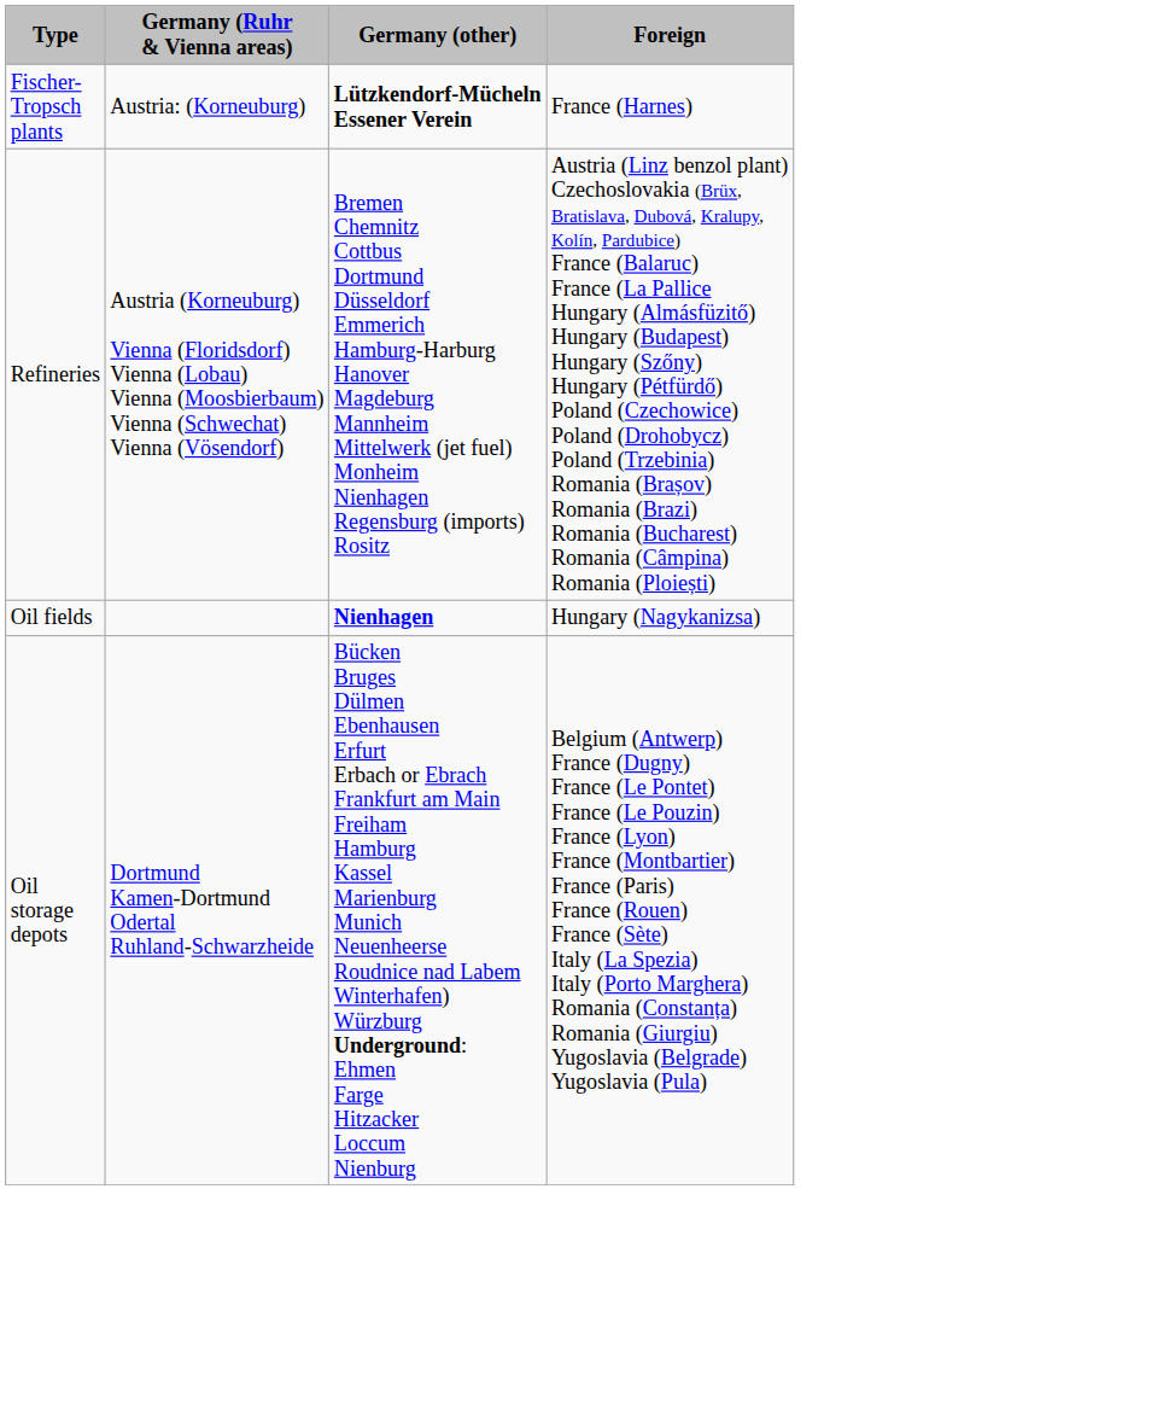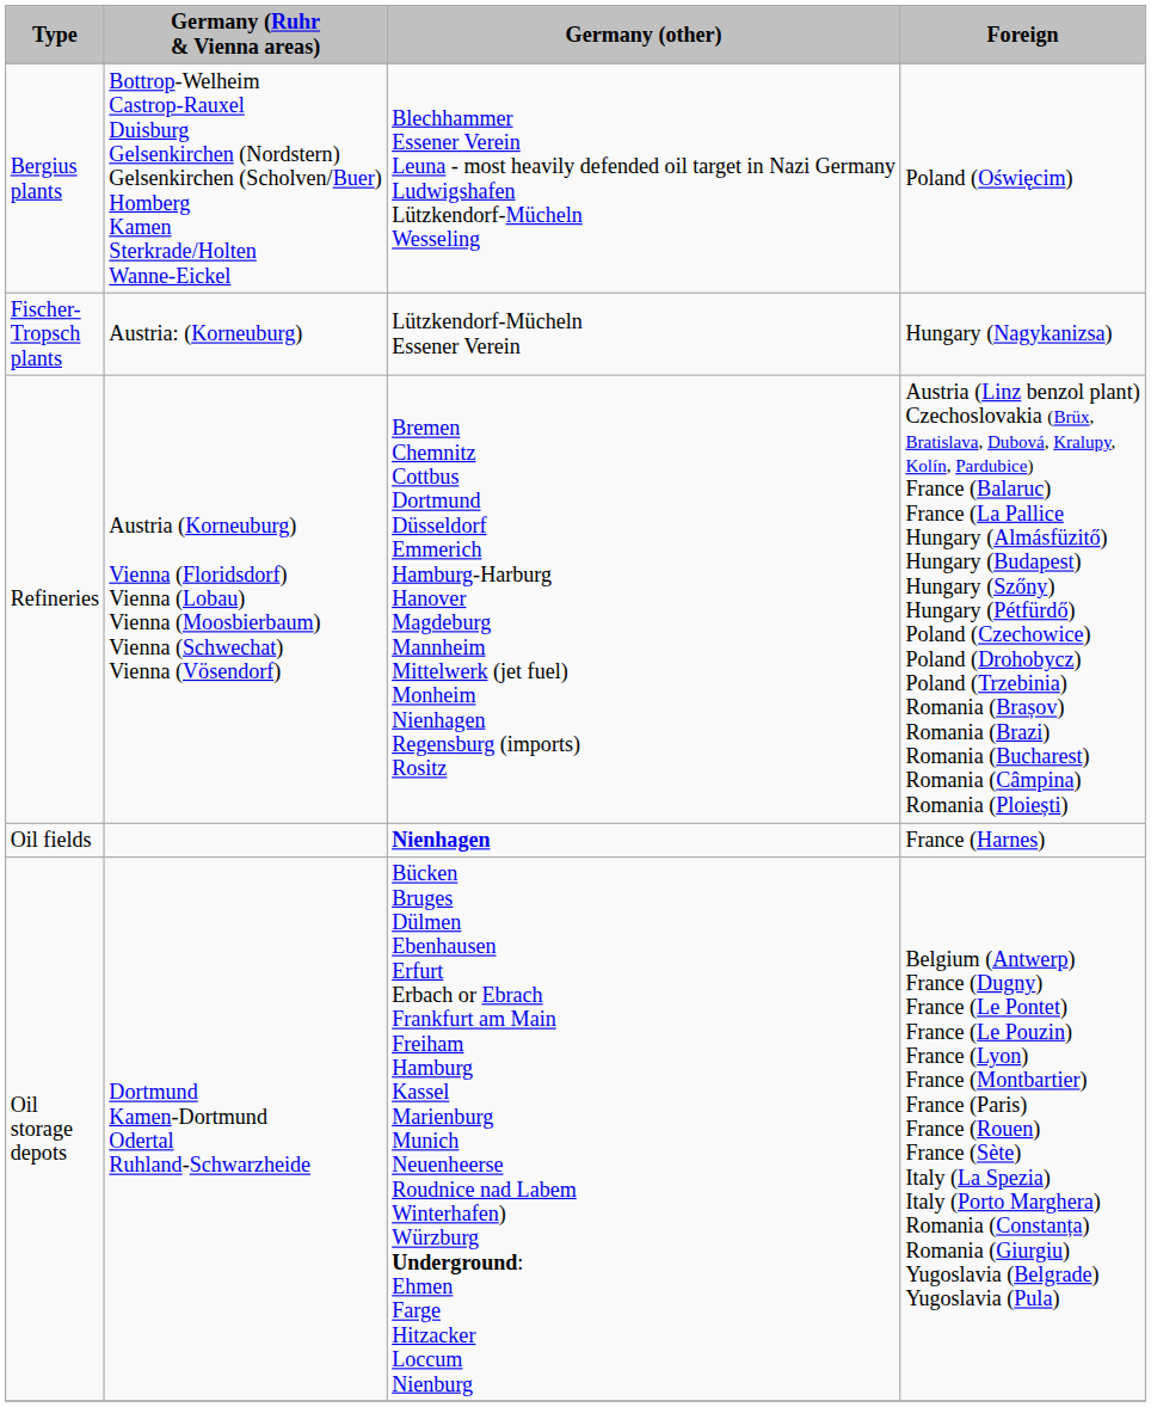+ row: Bergius plants | Bottrop-Welheim Castrop-Rauxel Duisburg Gelsenkirchen (Nordstern) Gelsenkirchen (Scholven/Buer) Homberg Kamen Sterkrade/Holten Wanne-Eickel | Blechhammer Essener Verein Leuna - most heavily defended oil target in Nazi Germany Ludwigshafen Lützkendorf-Mücheln Wesseling | Poland (Oświęcim)
Fischer- Tropsch plants | Germany (other): bold -> normal
Fischer- Tropsch plants | Foreign: France (Harnes) -> Hungary (Nagykanizsa)
Oil fields | Foreign: Hungary (Nagykanizsa) -> France (Harnes)
